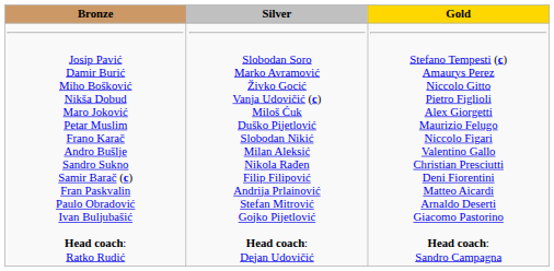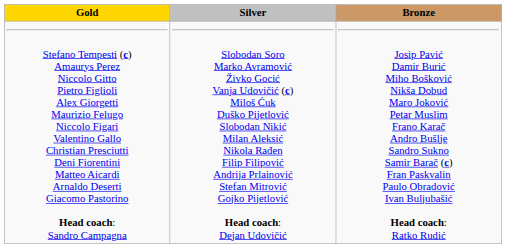columns swapped: Gold <-> Bronze
